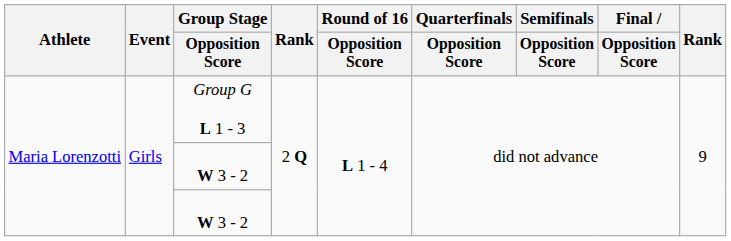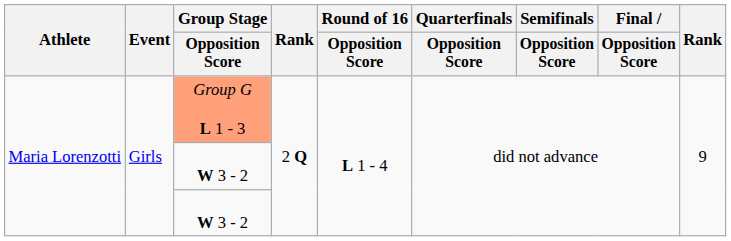Group G L 1 - 3 | Group Stage / Opposition Score: no background -> lightsalmon background
